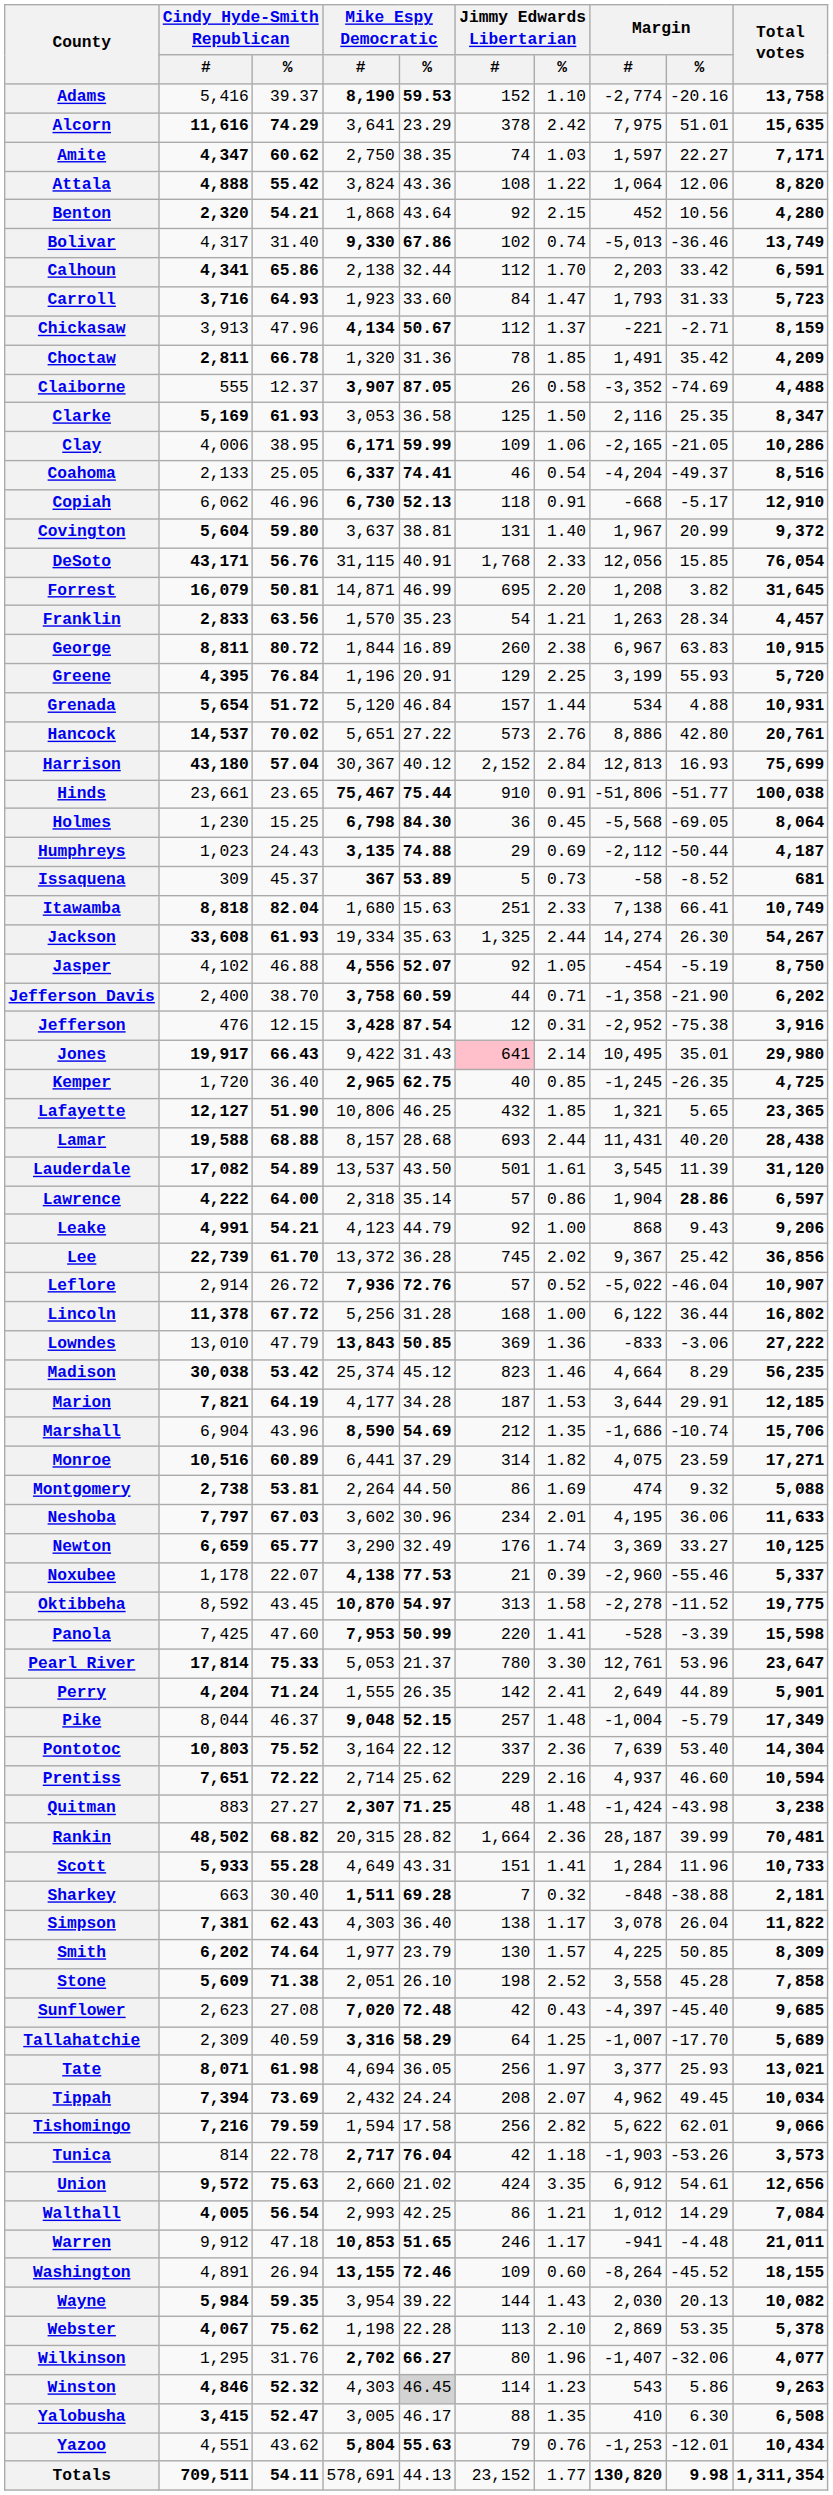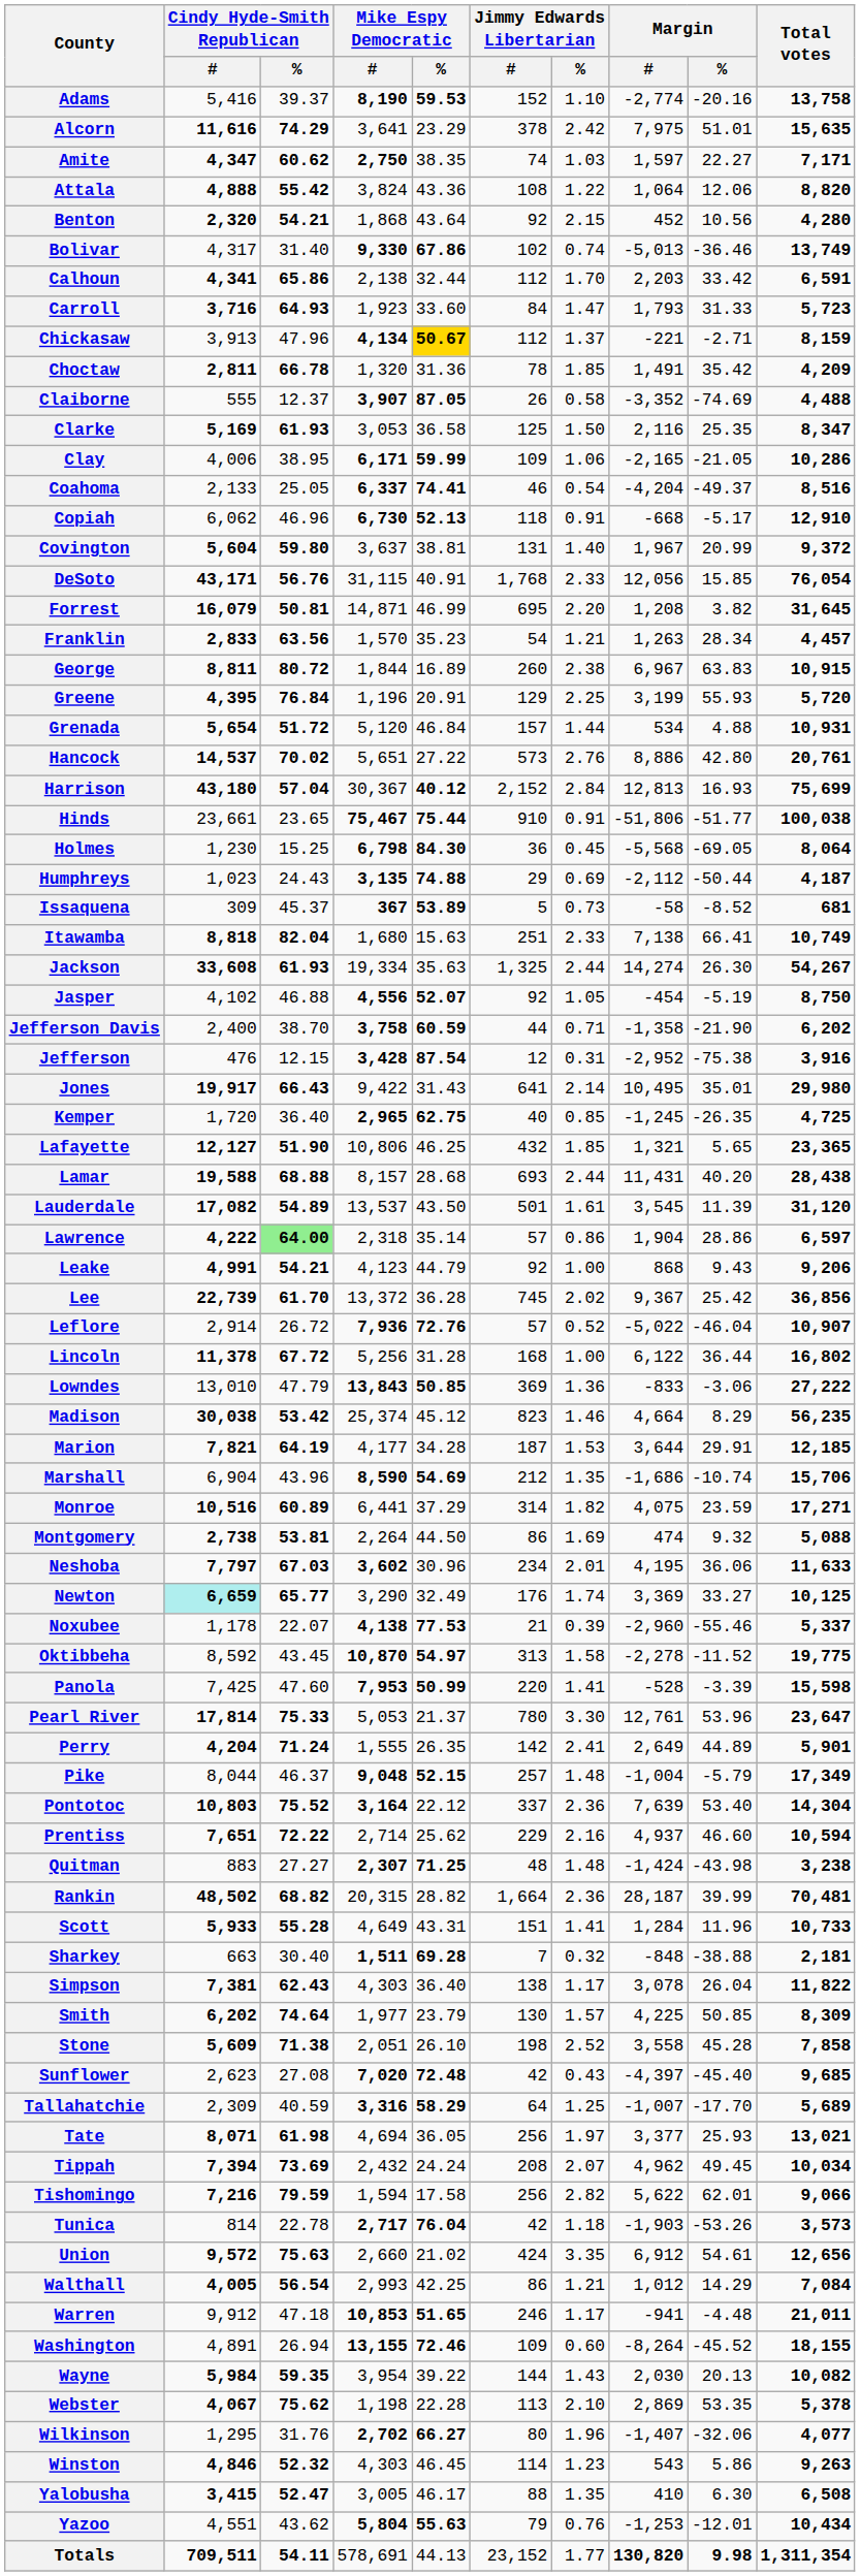Amite | Mike Espy Democratic / #: normal -> bold
Chickasaw | Mike Espy Democratic / %: no background -> gold background
Harrison | Mike Espy Democratic / %: normal -> bold
Jones | Jimmy Edwards Libertarian / #: pink background -> no background
Lawrence | Cindy Hyde-Smith Republican / %: no background -> lightgreen background
Lawrence | Margin / %: bold -> normal
Neshoba | Mike Espy Democratic / #: normal -> bold
Newton | Cindy Hyde-Smith Republican / #: no background -> paleturquoise background
Pontotoc | Mike Espy Democratic / #: normal -> bold
Winston | Mike Espy Democratic / %: lightgrey background -> no background
